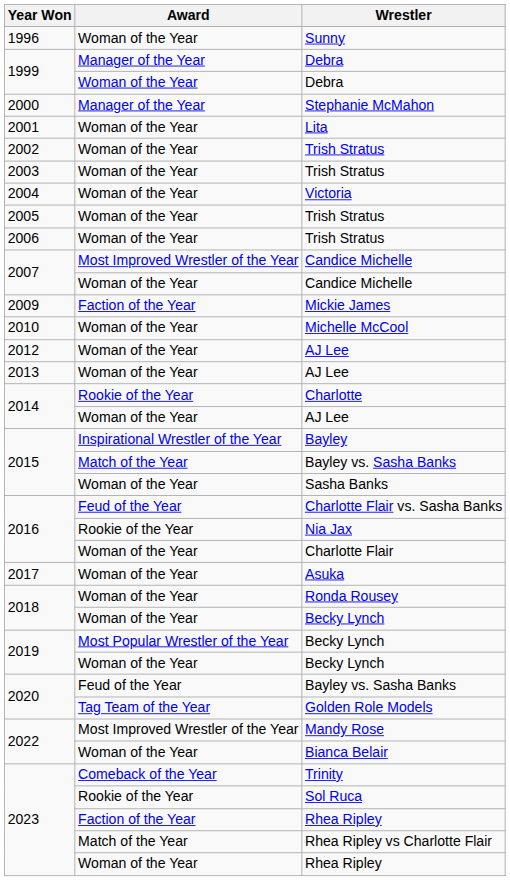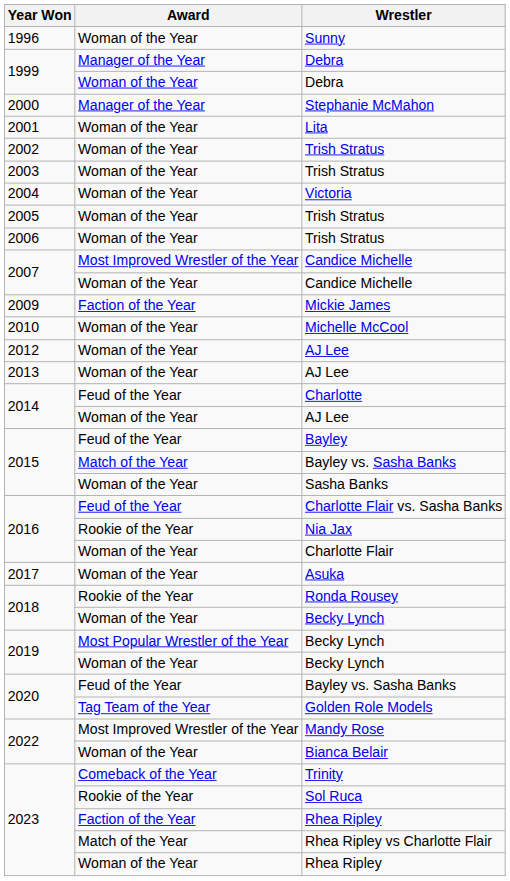Charlotte | Award: Rookie of the Year -> Feud of the Year
Bayley | Award: Inspirational Wrestler of the Year -> Feud of the Year
Ronda Rousey | Award: Woman of the Year -> Rookie of the Year
